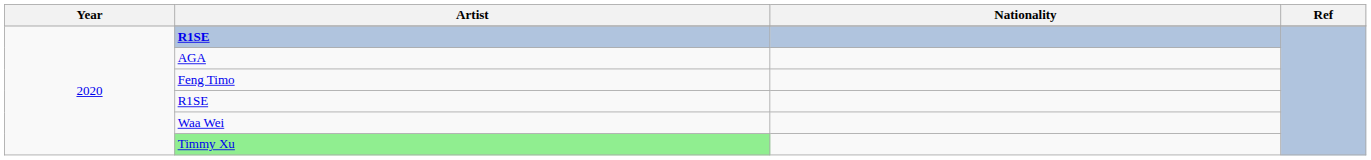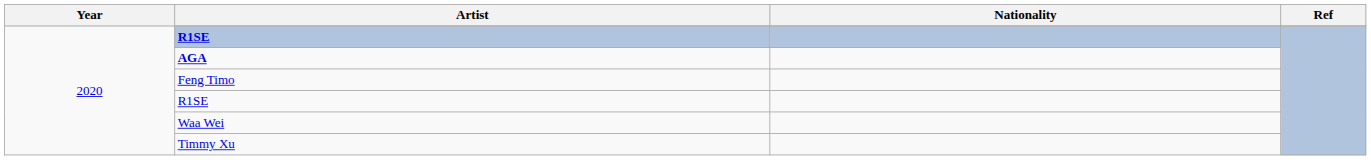AGA | Artist: normal -> bold
Timmy Xu | Artist: lightgreen background -> no background
